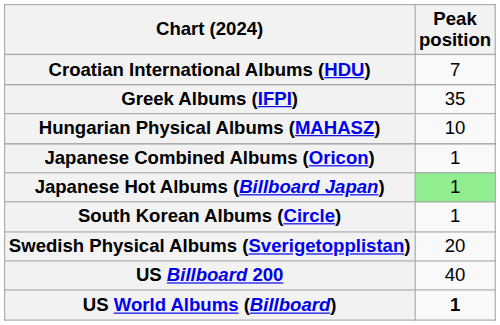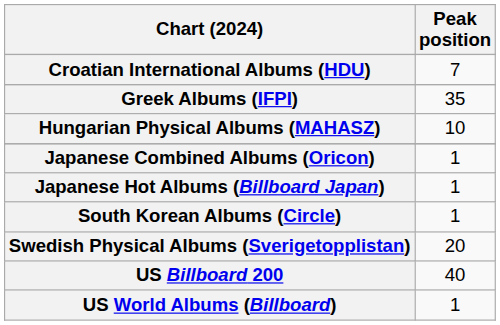Japanese Hot Albums (Billboard Japan) | Peak position: lightgreen background -> no background
US World Albums (Billboard) | Peak position: bold -> normal
